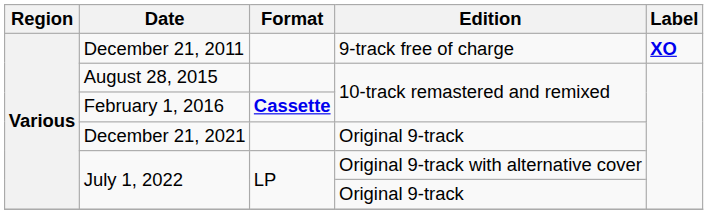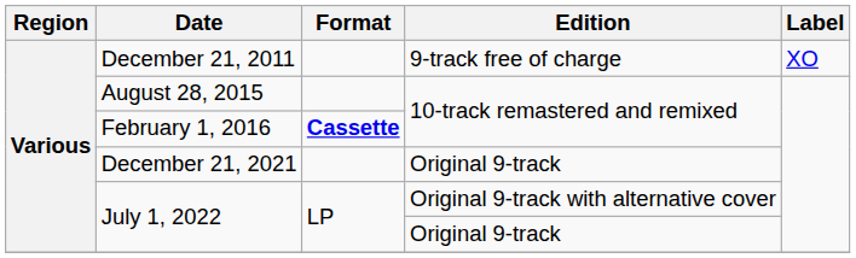December 21, 2011 | Label: bold -> normal
